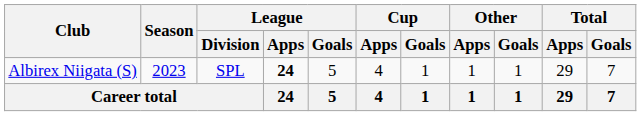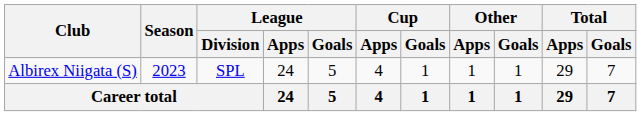Albirex Niigata (S) | League / Apps: bold -> normal
